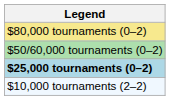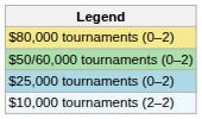row 4 | column 1: bold -> normal
